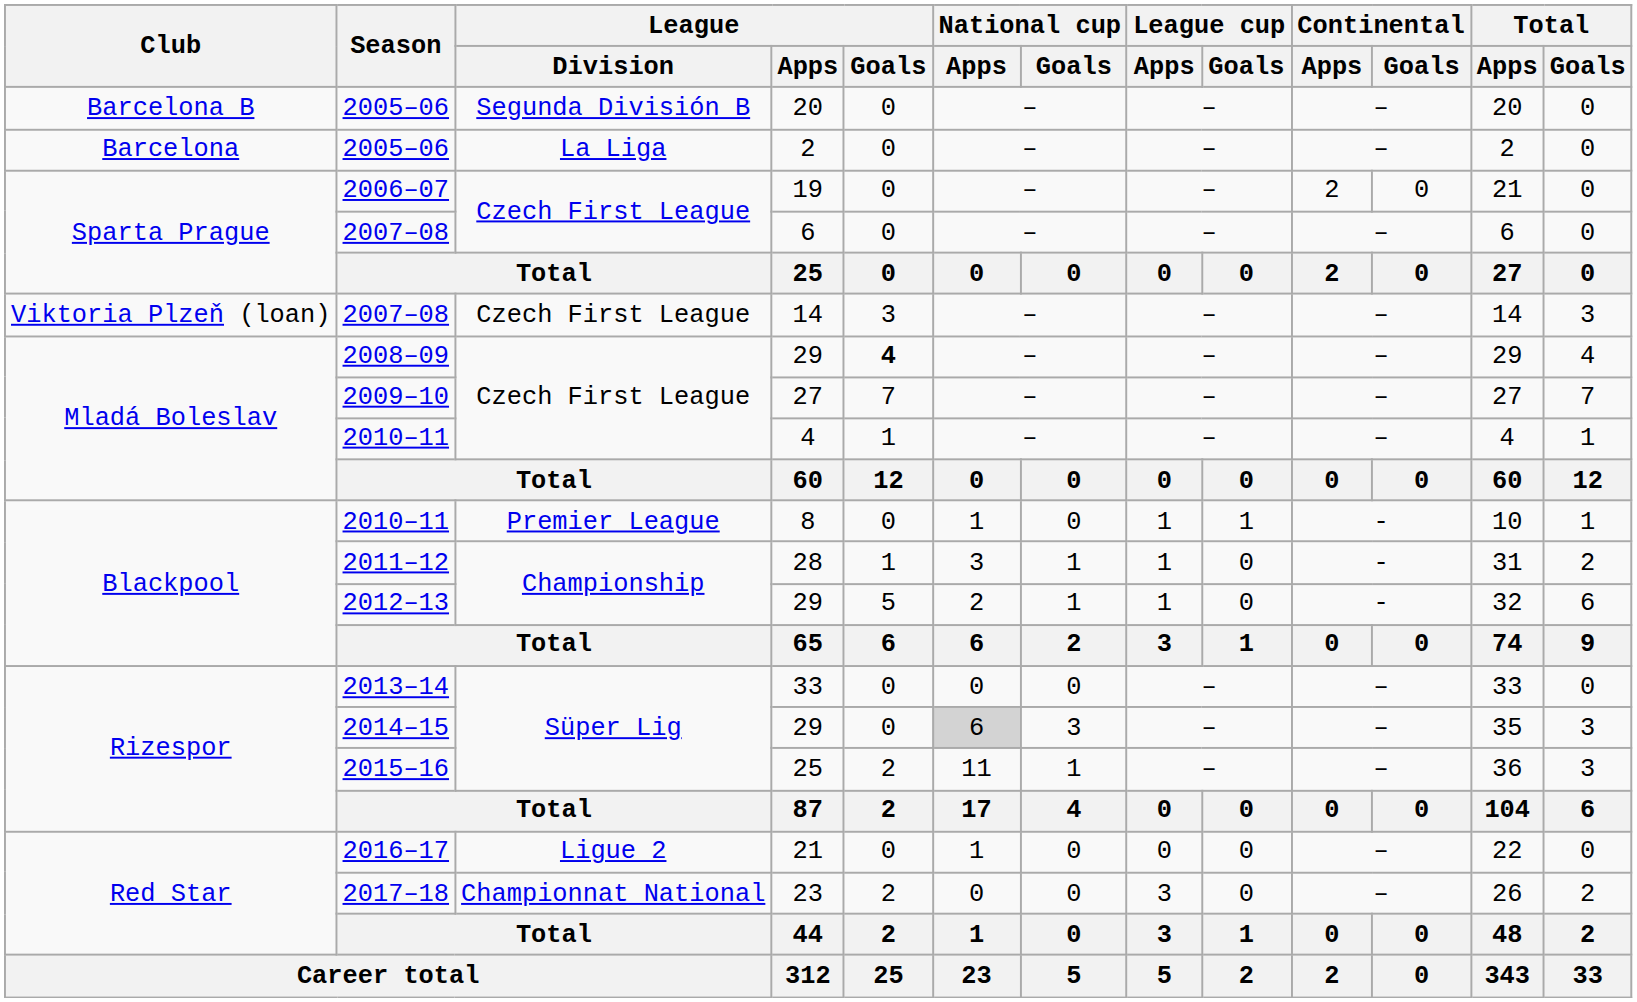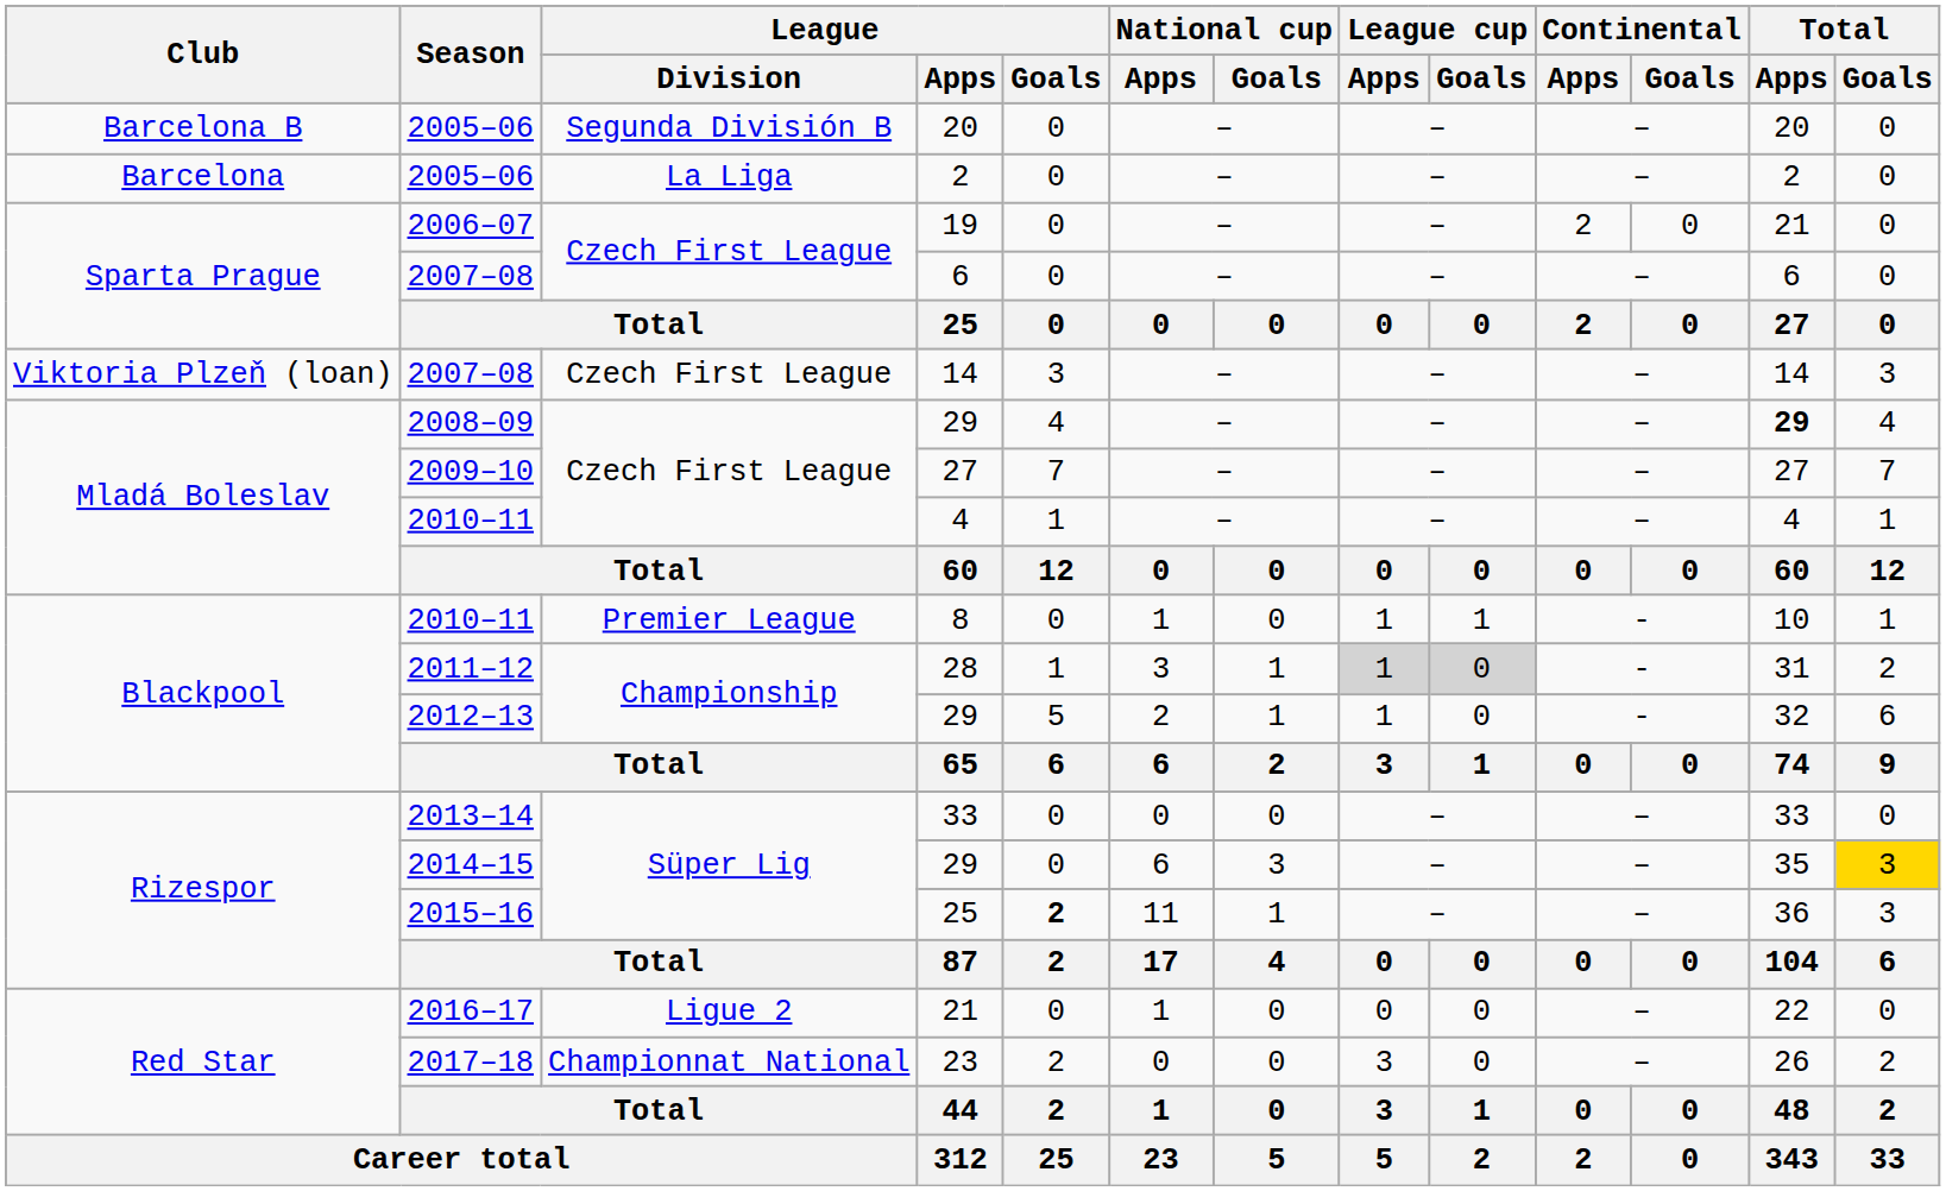2008–09 / 29 | League / Goals: bold -> normal
2008–09 / 29 | Total / Apps: normal -> bold
28 | League cup / Apps: no background -> lightgrey background
28 | League cup / Goals: no background -> lightgrey background
2014–15 / 29 | National cup / Apps: lightgrey background -> no background
2014–15 / 29 | Total / Goals: no background -> gold background
2015–16 / 25 | League / Goals: normal -> bold
